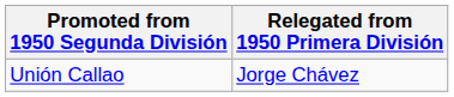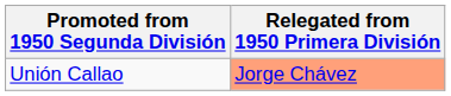Unión Callao | Relegated from 1950 Primera División: no background -> lightsalmon background
